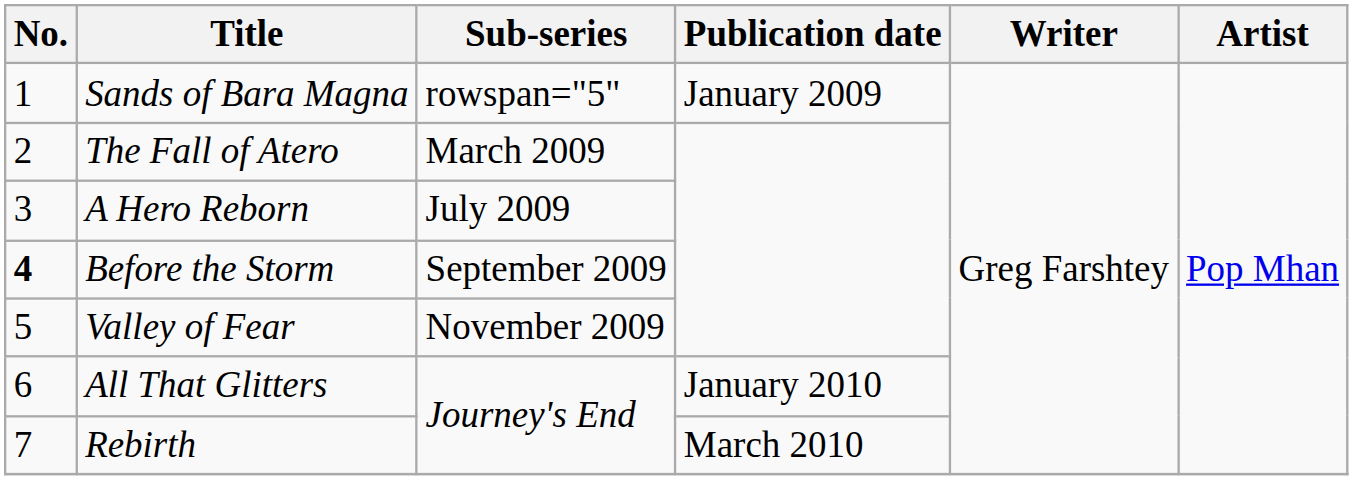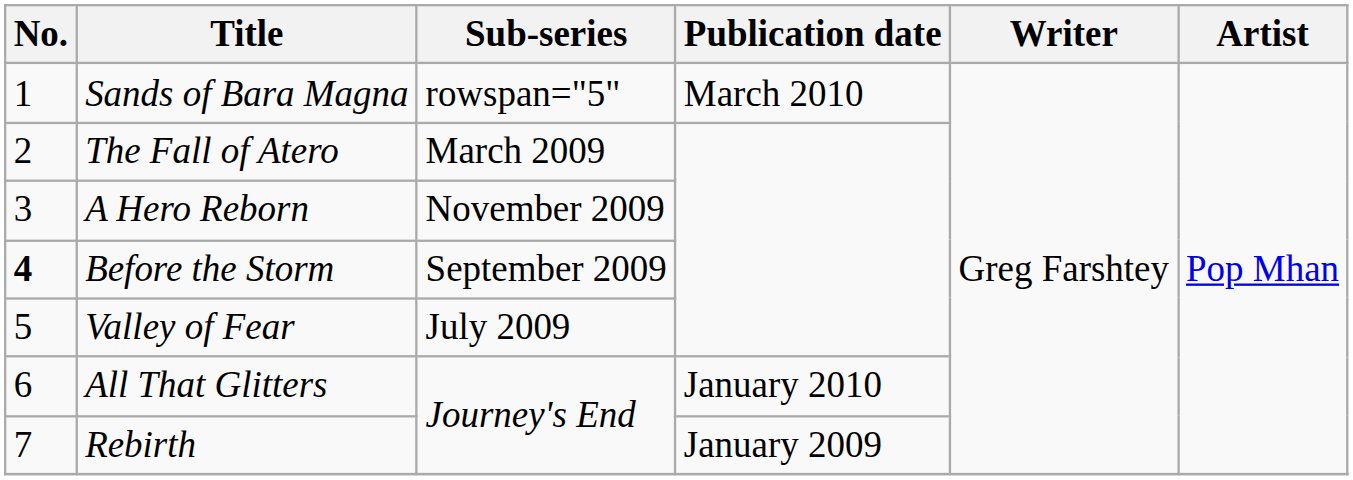Sands of Bara Magna | Publication date: January 2009 -> March 2010
A Hero Reborn | Sub-series: July 2009 -> November 2009
Valley of Fear | Sub-series: November 2009 -> July 2009
Rebirth | Publication date: March 2010 -> January 2009
